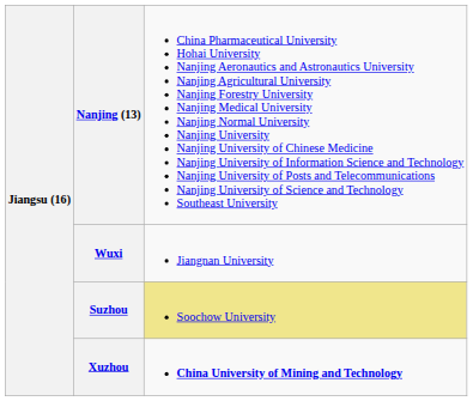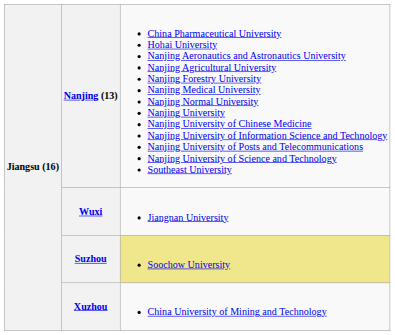Xuzhou | column 3: bold -> normal
